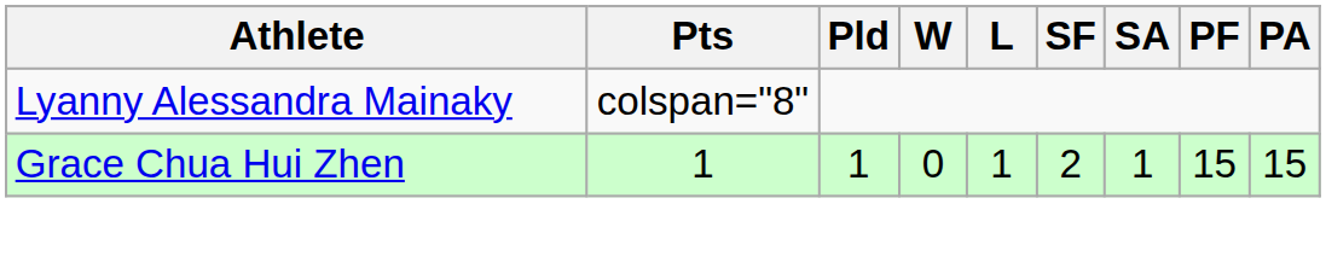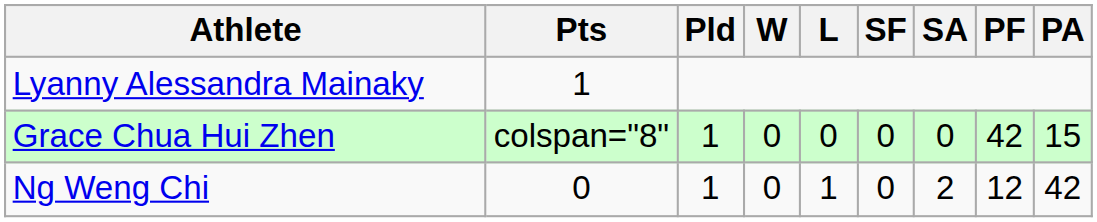Lyanny Alessandra Mainaky | Pts: colspan="8" -> 1
Grace Chua Hui Zhen | Pts: 1 -> colspan="8"
Grace Chua Hui Zhen | L: 1 -> 0
Grace Chua Hui Zhen | SF: 2 -> 0
Grace Chua Hui Zhen | SA: 1 -> 0
Grace Chua Hui Zhen | PF: 15 -> 42
+ row: Ng Weng Chi | 0 | 1 | 0 | 1 | 0 | 2 | 12 | 42
